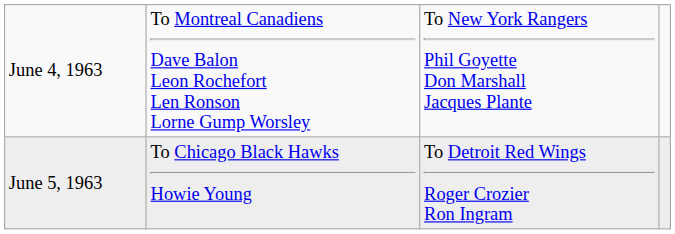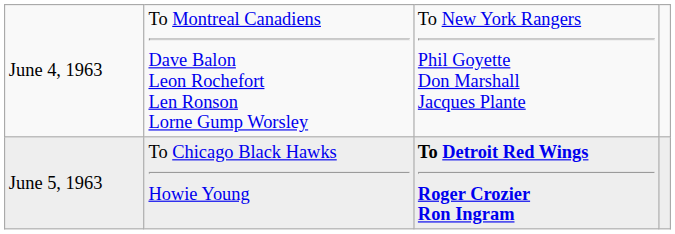June 5, 1963 | column 3: normal -> bold
